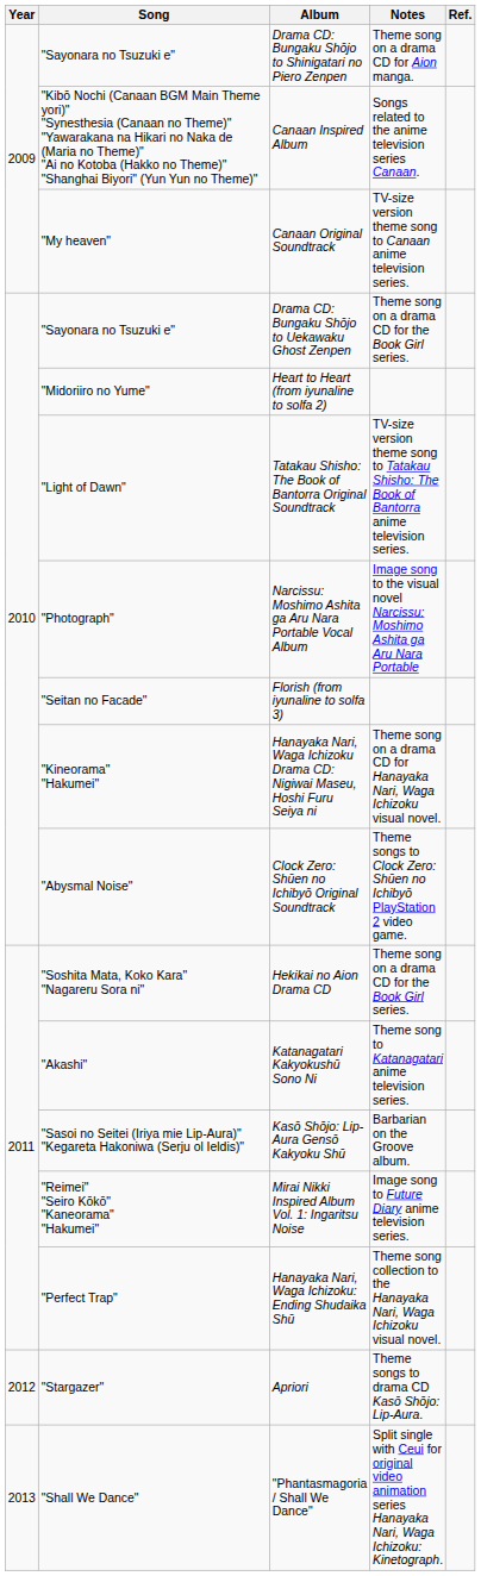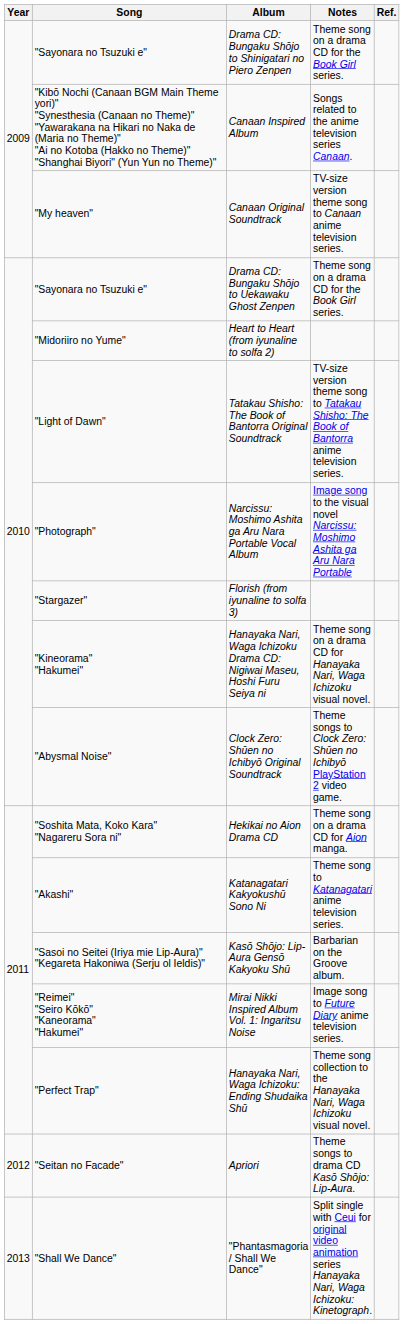Drama CD: Bungaku Shōjo to Shinigatari no Piero Zenpen | Notes: Theme song on a drama CD for Aion manga. -> Theme song on a drama CD for the Book Girl series.
Florish (from iyunaline to solfa 3) | Song: "Seitan no Facade" -> "Stargazer"
Hekikai no Aion Drama CD | Notes: Theme song on a drama CD for the Book Girl series. -> Theme song on a drama CD for Aion manga.
Apriori | Song: "Stargazer" -> "Seitan no Facade"
